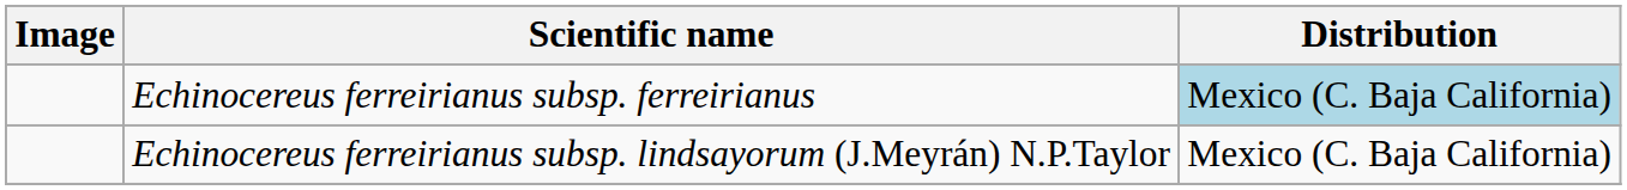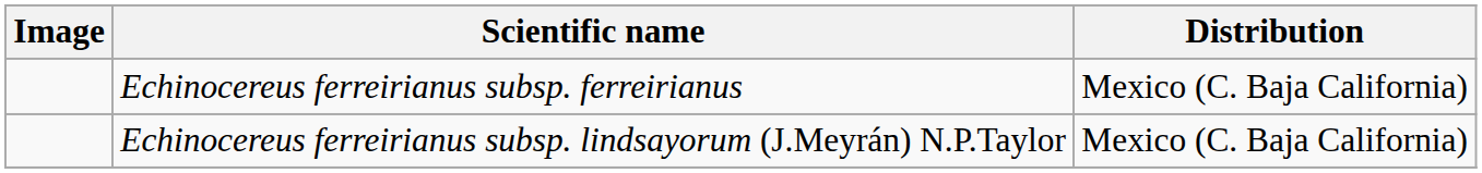Echinocereus ferreirianus subsp. ferreirianus | Distribution: lightblue background -> no background
